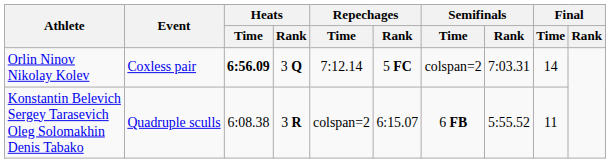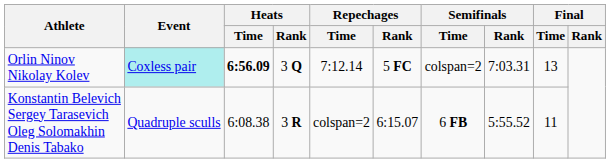Orlin Ninov Nikolay Kolev | Event: no background -> paleturquoise background
Orlin Ninov Nikolay Kolev | Final / Time: 14 -> 13
